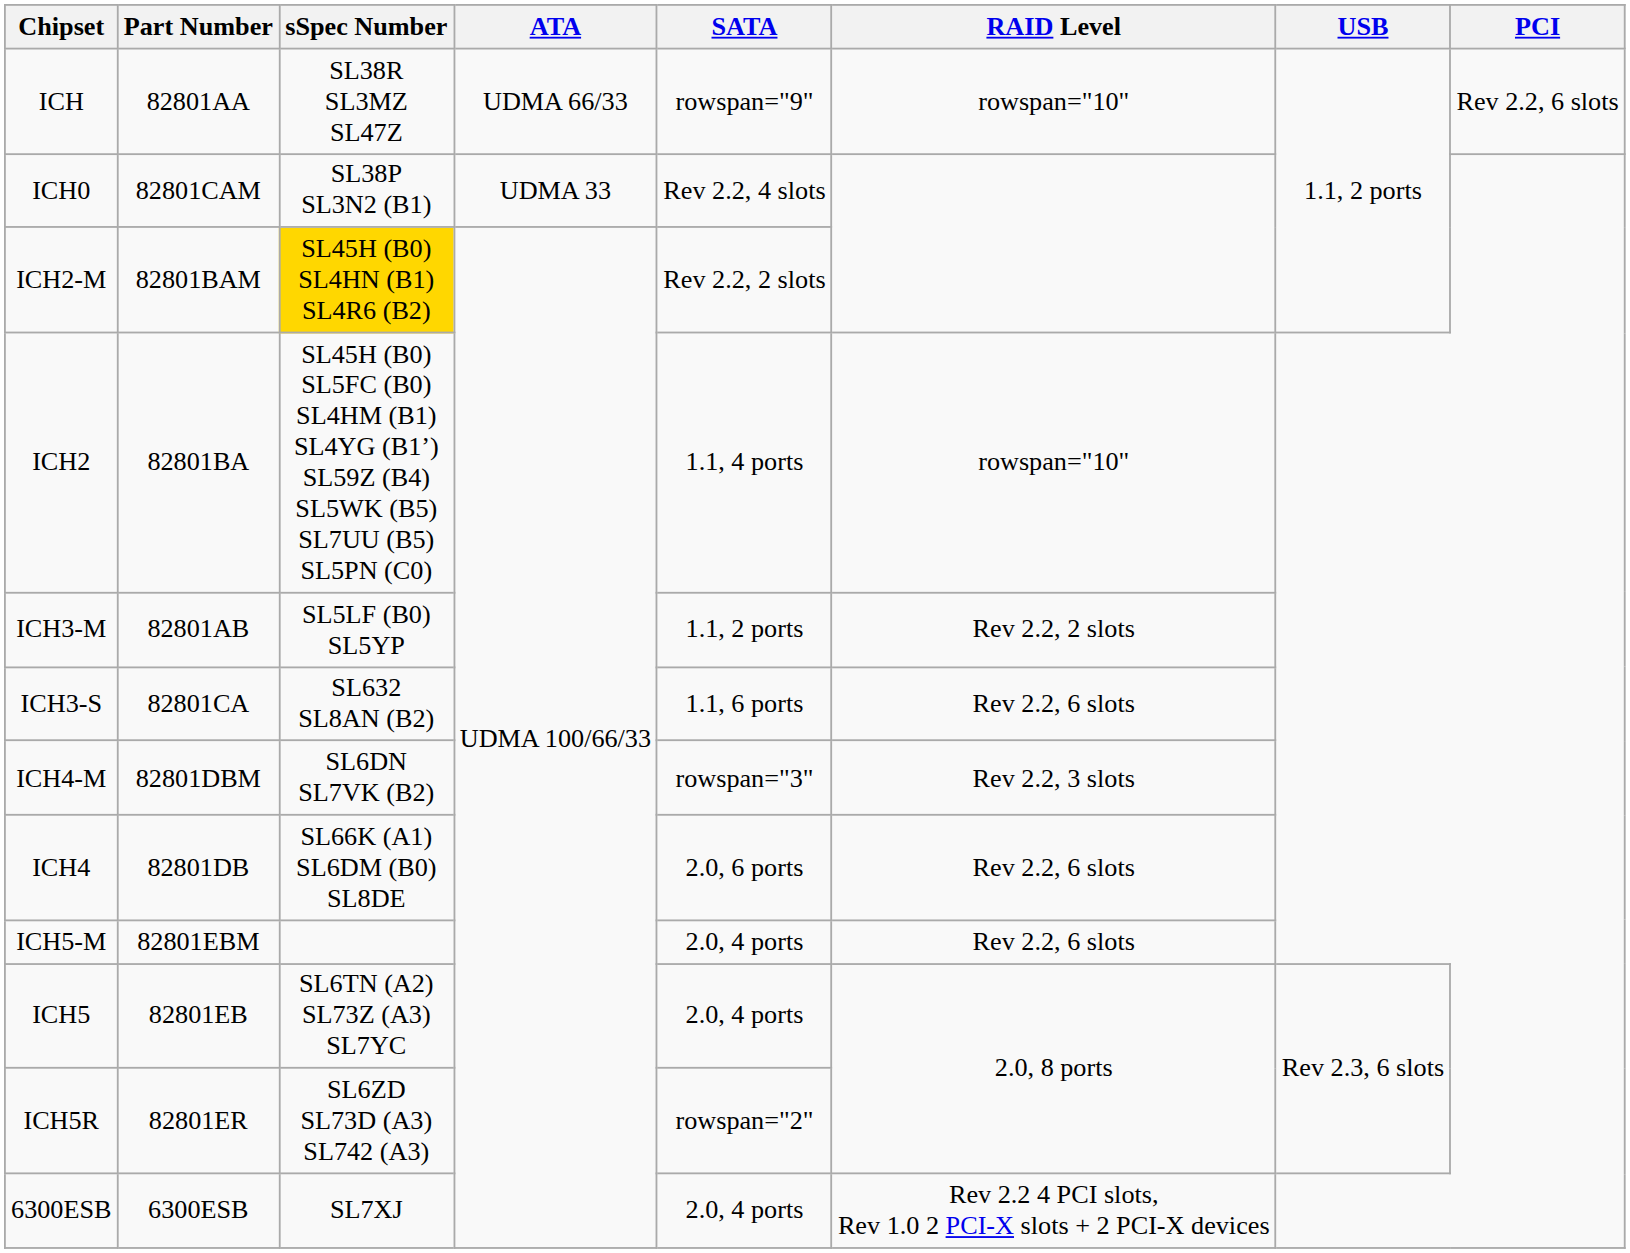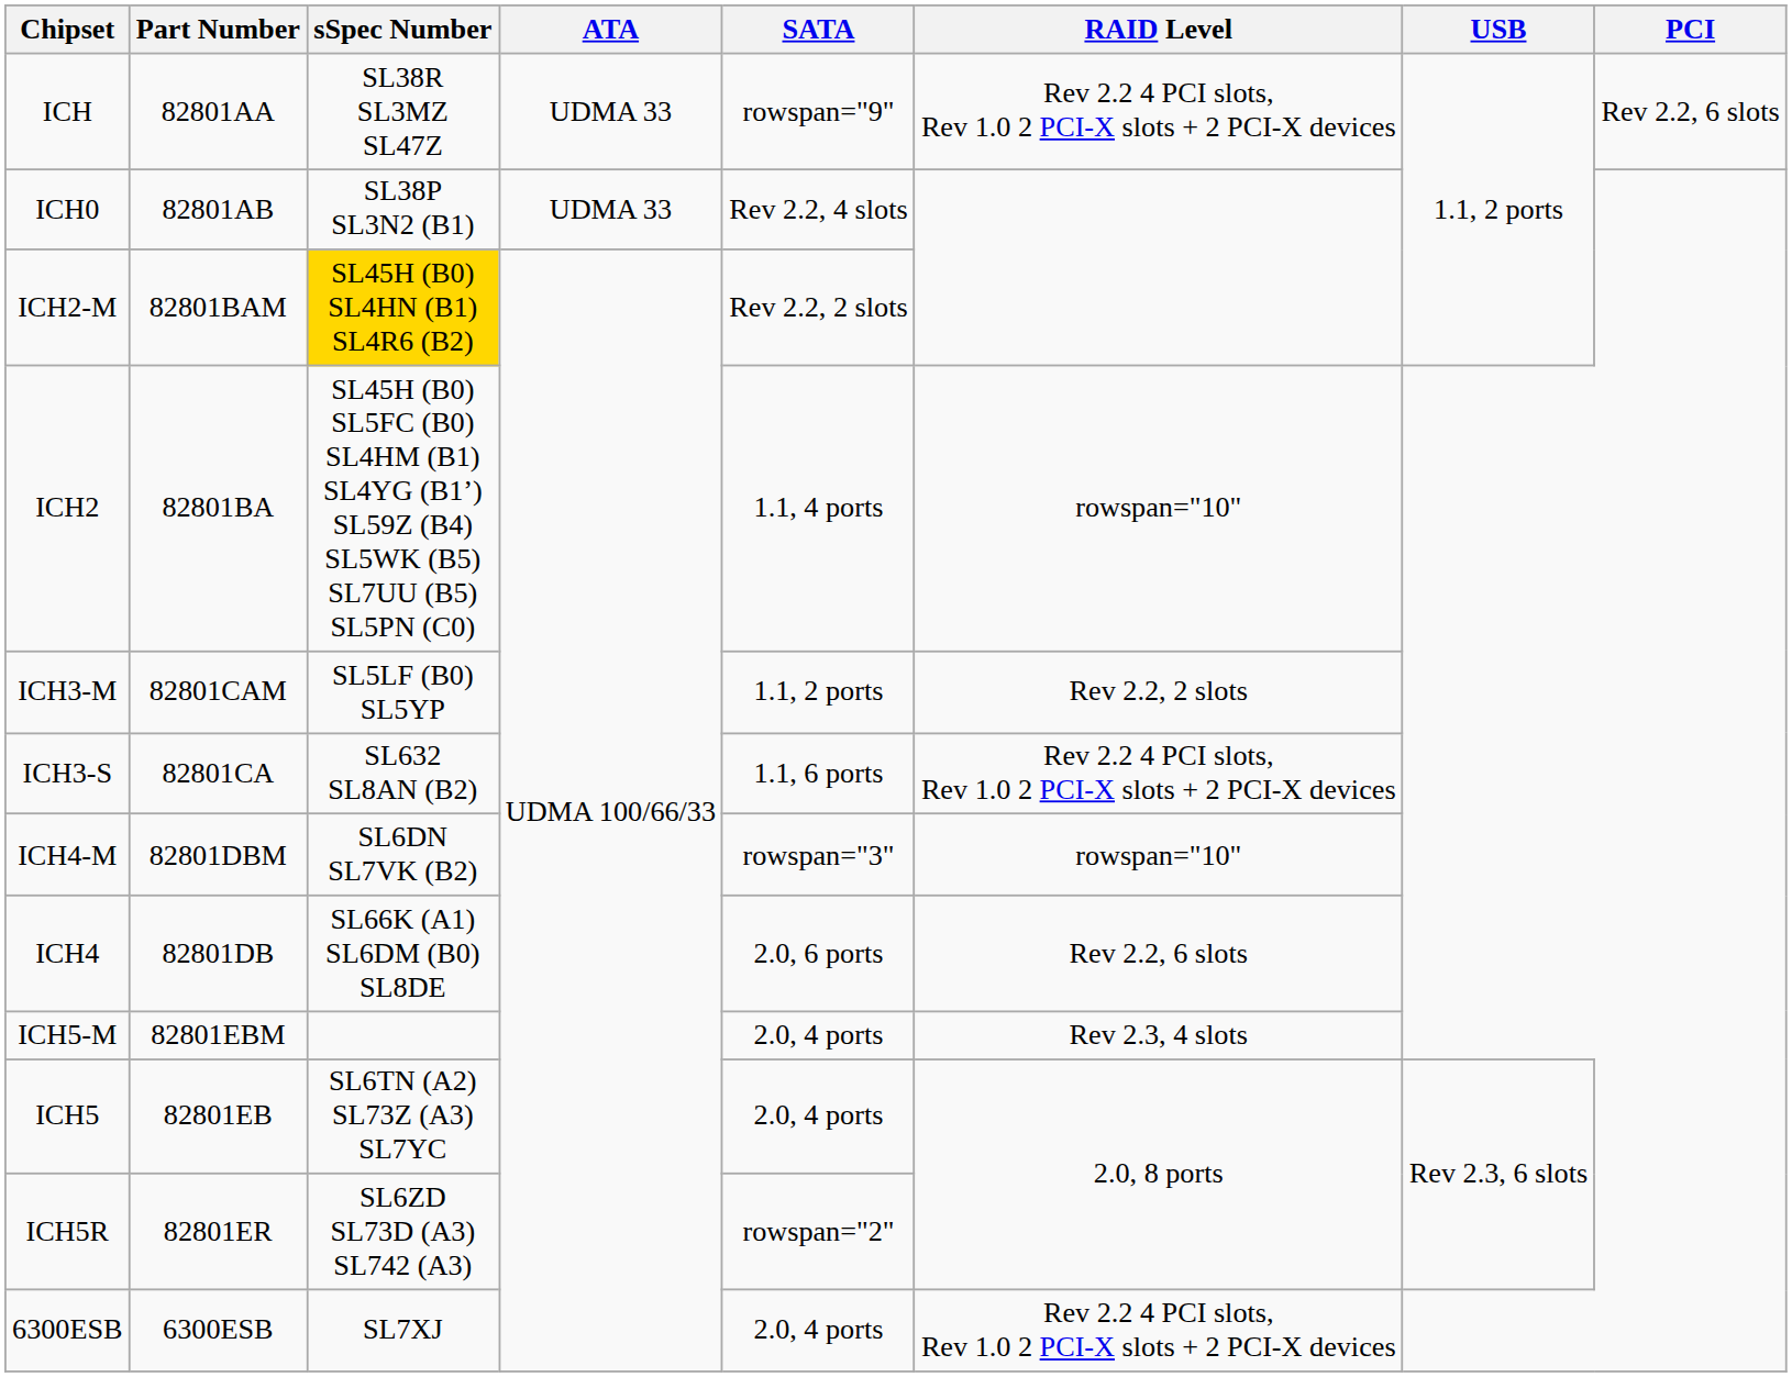ICH | ATA: UDMA 66/33 -> UDMA 33
ICH | RAID Level: rowspan="10" -> Rev 2.2 4 PCI slots, Rev 1.0 2 PCI-X slots + 2 PCI-X devices
ICH0 | Part Number: 82801CAM -> 82801AB
ICH3-M | Part Number: 82801AB -> 82801CAM
ICH3-S | RAID Level: Rev 2.2, 6 slots -> Rev 2.2 4 PCI slots, Rev 1.0 2 PCI-X slots + 2 PCI-X devices
ICH4-M | RAID Level: Rev 2.2, 3 slots -> rowspan="10"
ICH5-M | RAID Level: Rev 2.2, 6 slots -> Rev 2.3, 4 slots
